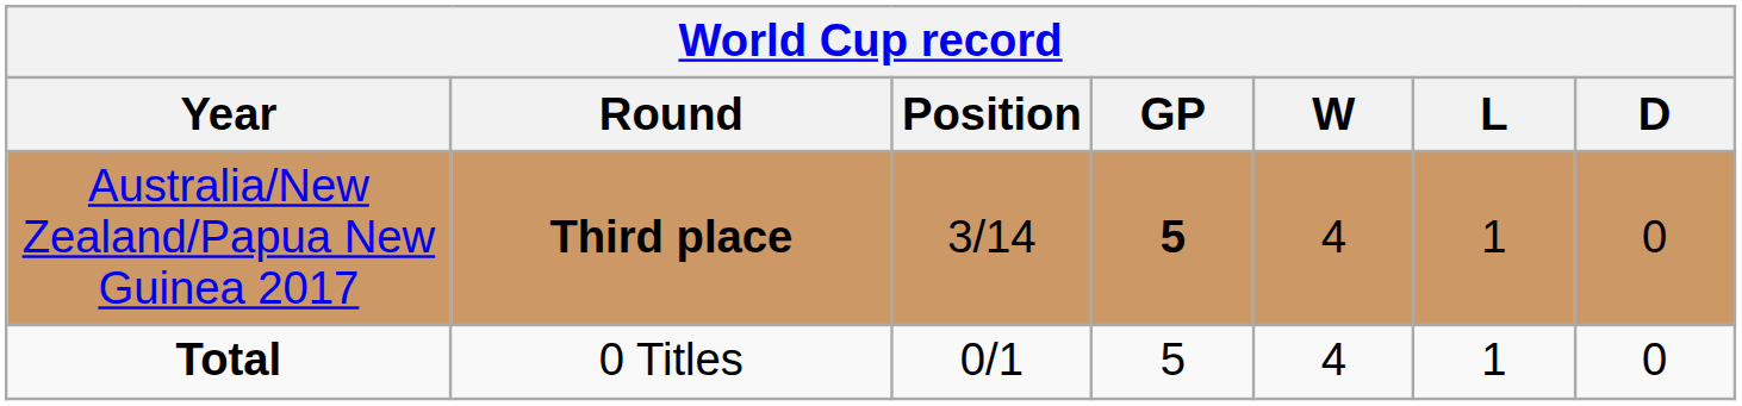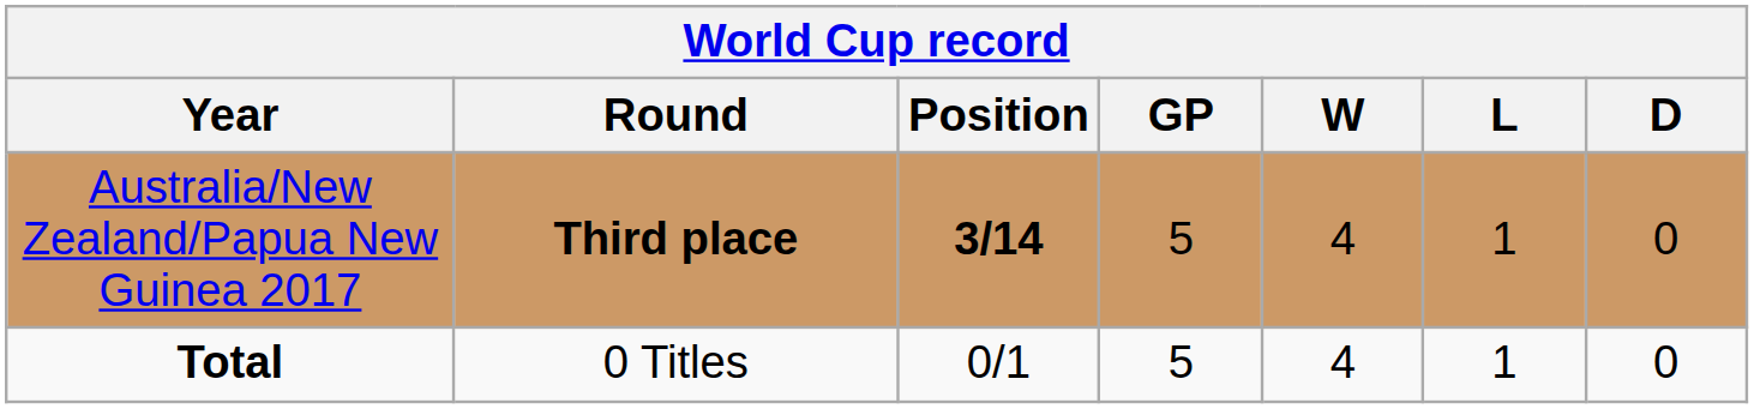Australia/New Zealand/Papua New Guinea 2017 | Position: normal -> bold
Australia/New Zealand/Papua New Guinea 2017 | GP: bold -> normal
